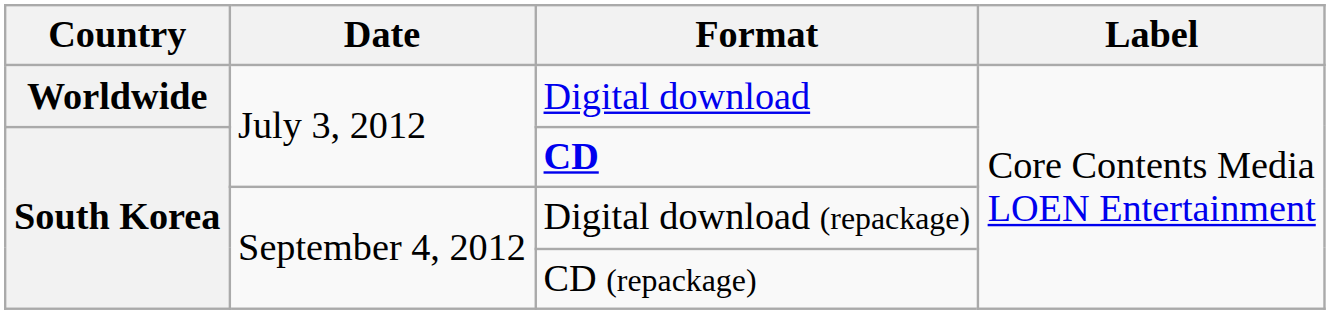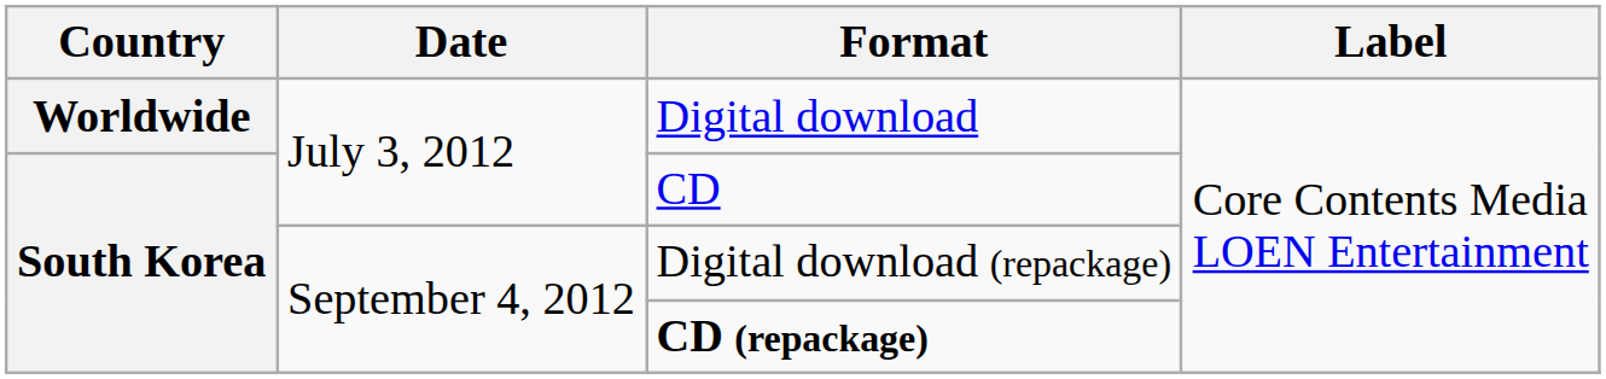CD | Format: bold -> normal
CD (repackage) | Format: normal -> bold
